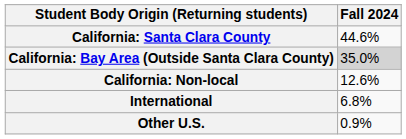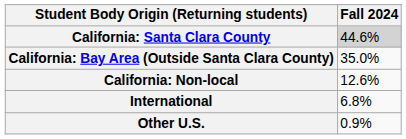California: Santa Clara County | Fall 2024: no background -> lightgrey background
California: Bay Area (Outside Santa Clara County) | Fall 2024: lightgrey background -> no background
